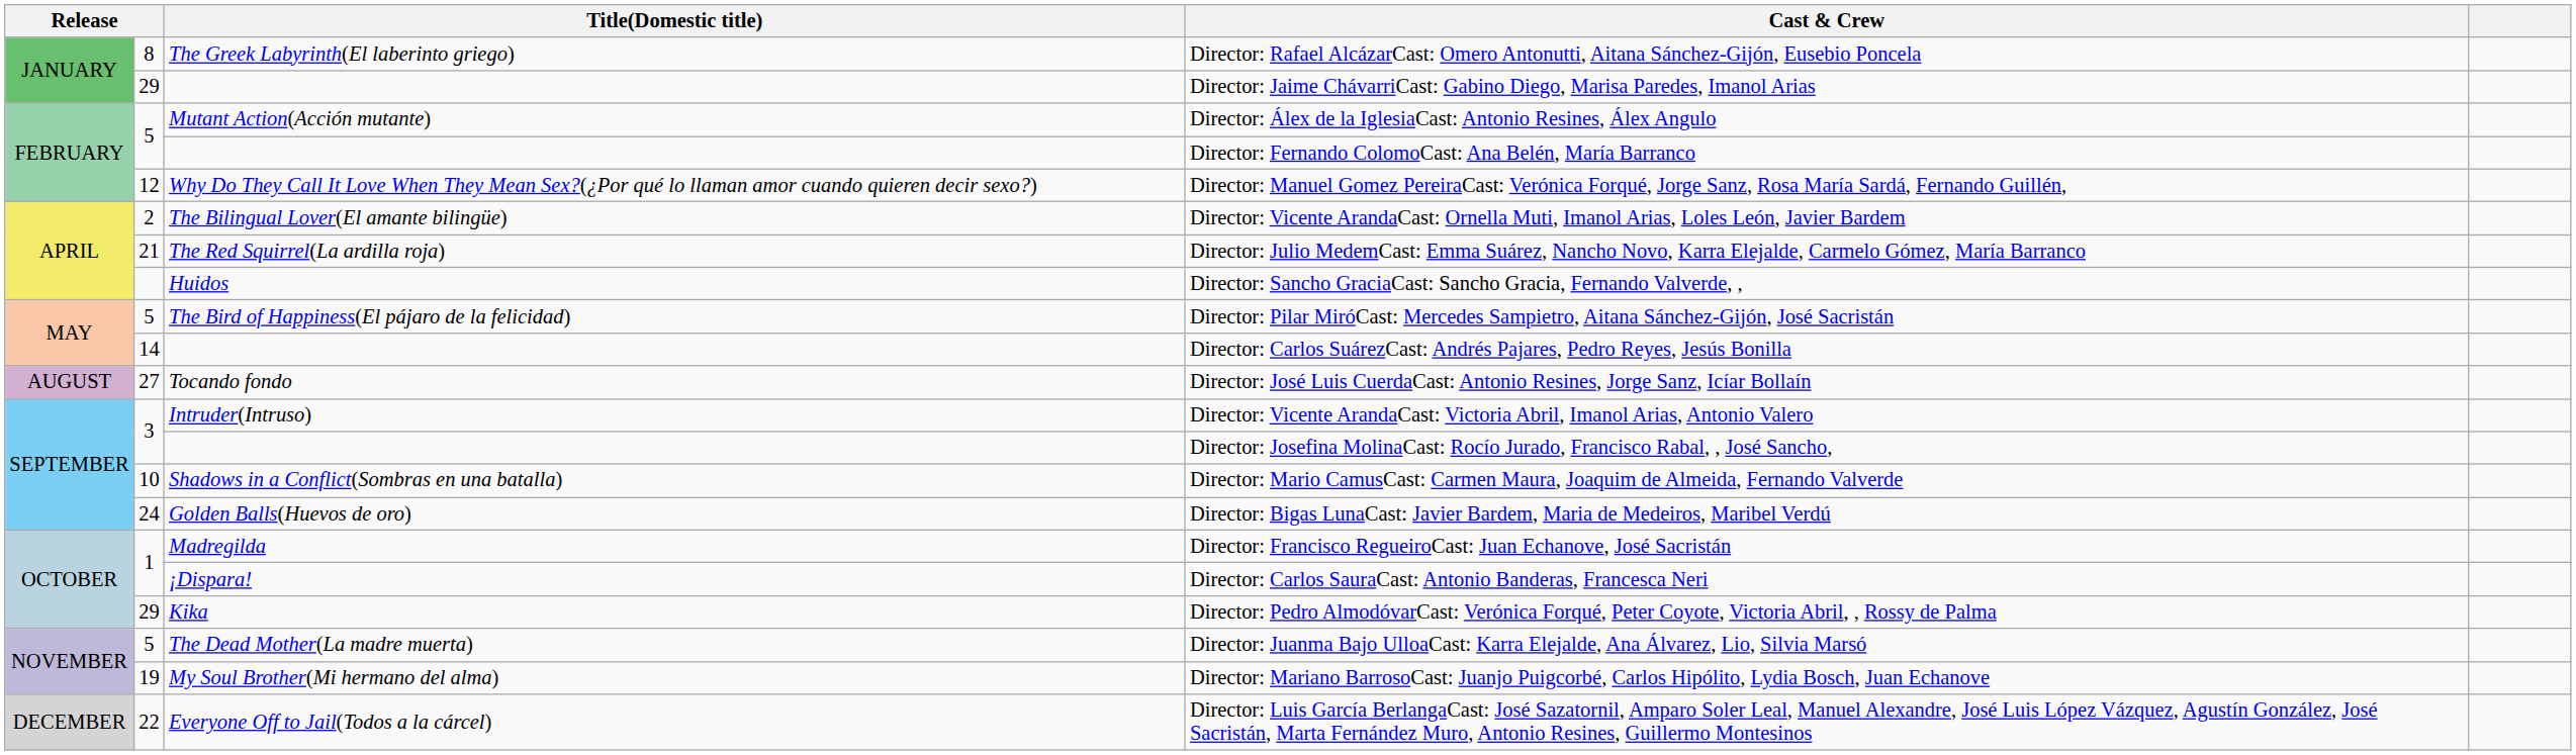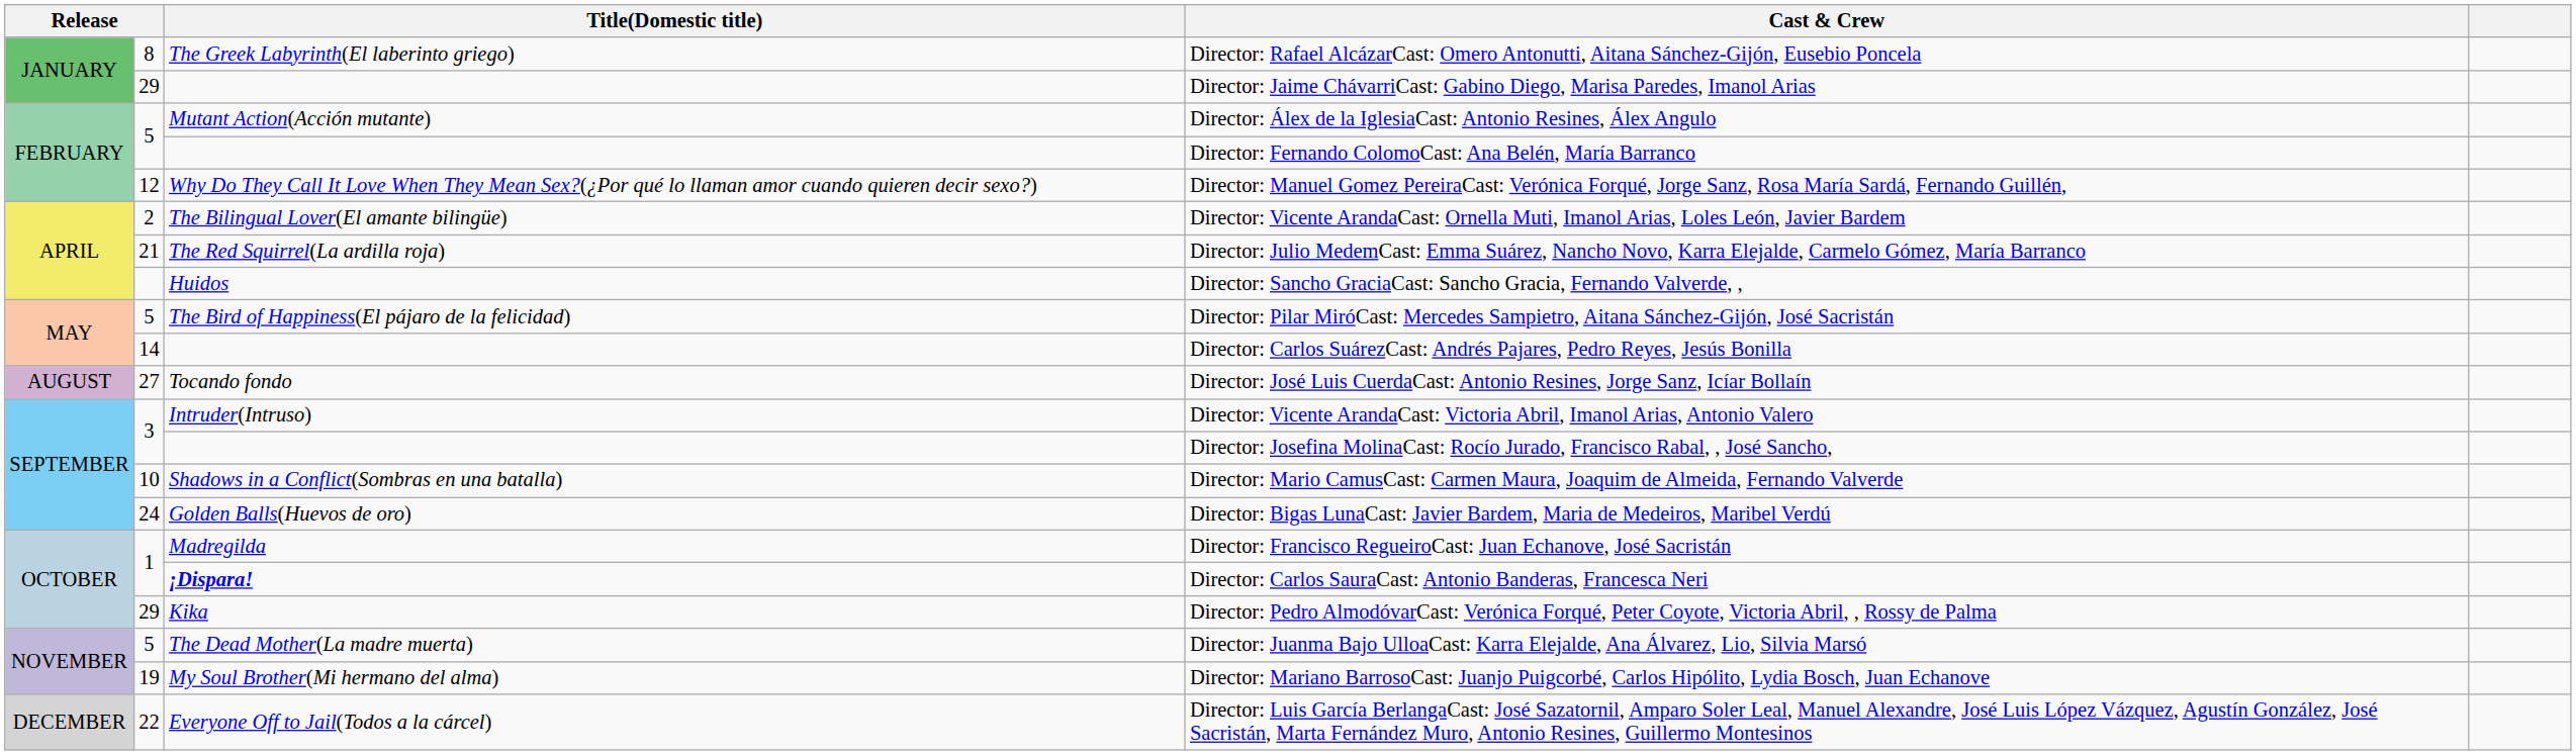Director: Carlos SauraCast: Antonio Banderas, Francesca Neri | Title(Domestic title): normal -> bold
